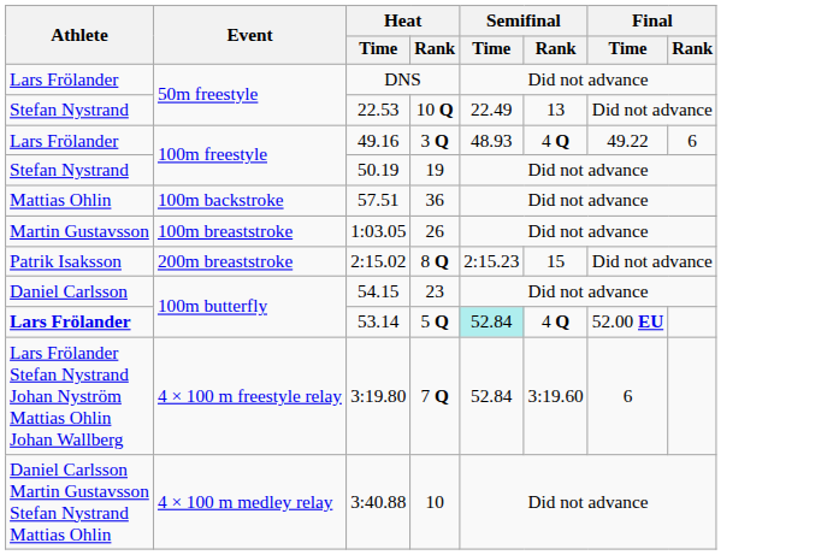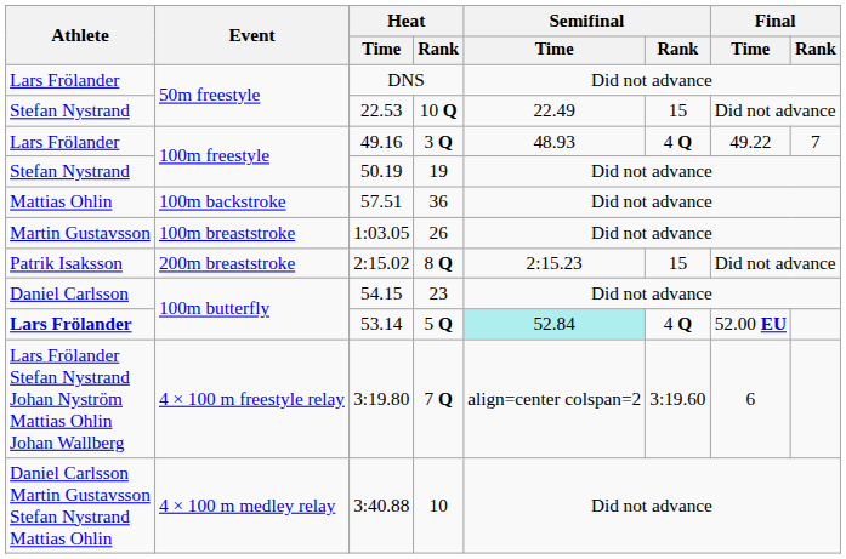22.53 | Semifinal / Rank: 13 -> 15
49.16 | Final / Rank: 6 -> 7
3:19.80 | Semifinal / Time: 52.84 -> align=center colspan=2
